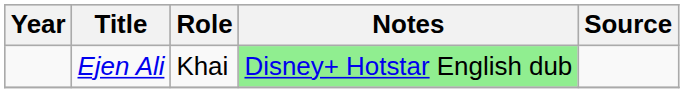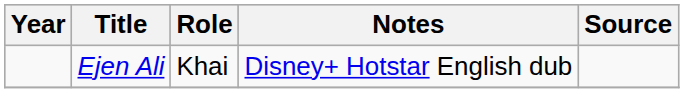Ejen Ali | Notes: lightgreen background -> no background
